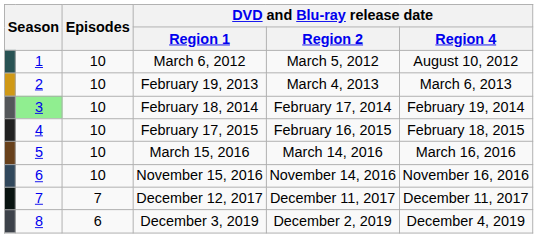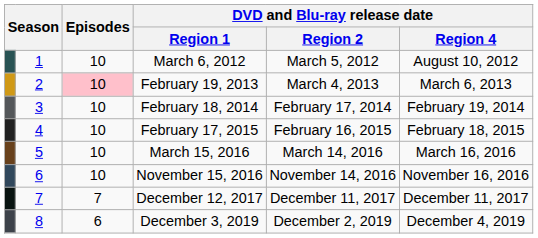February 19, 2013 | Episodes: no background -> pink background
February 18, 2014 | column 2: lightgreen background -> no background
